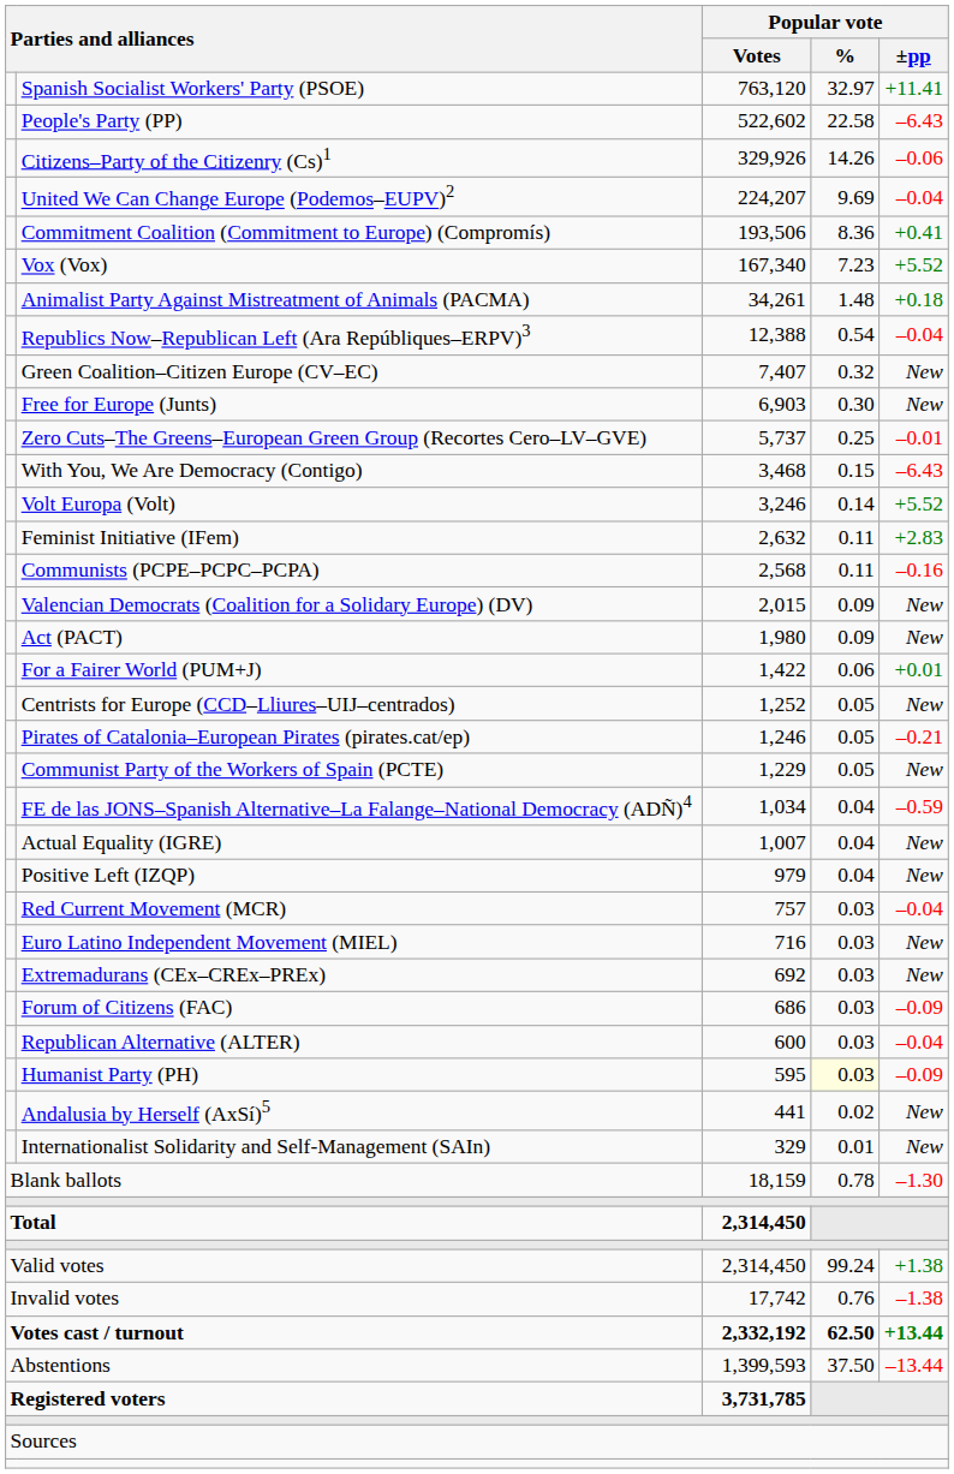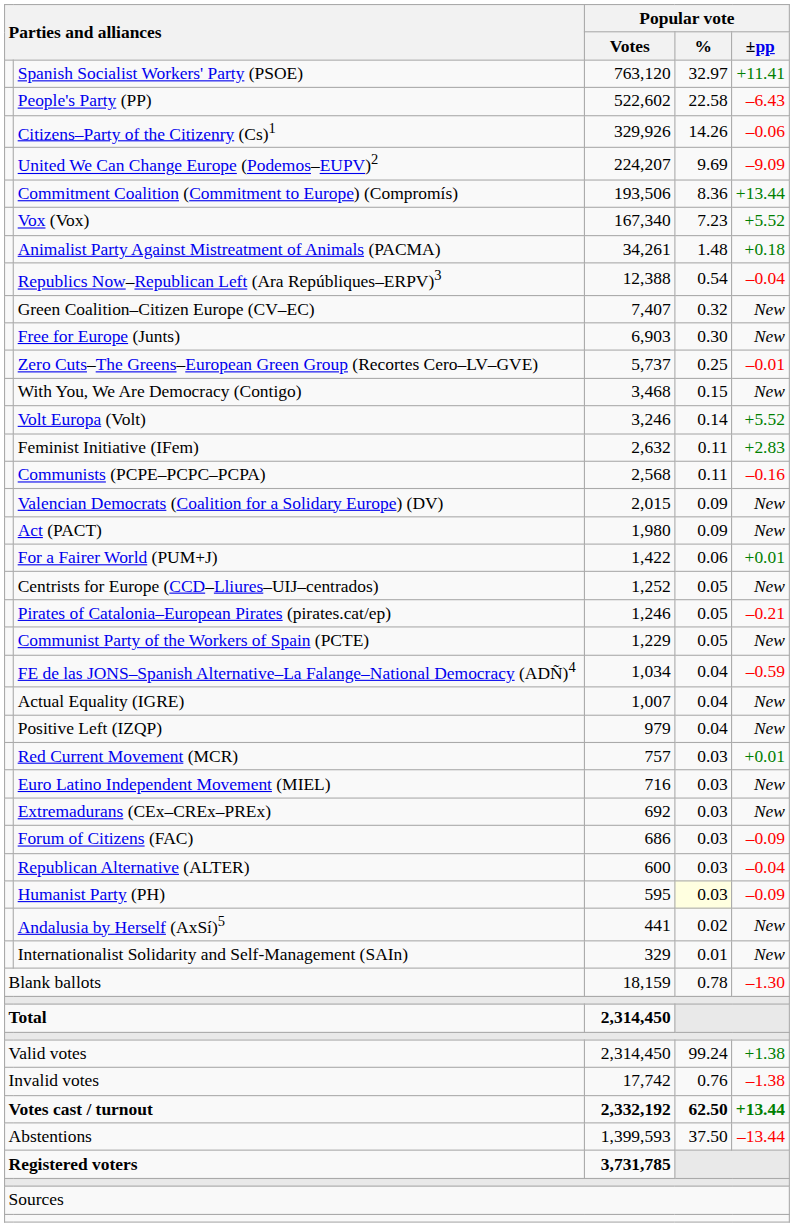United We Can Change Europe (Podemos–EUPV)2 | Popular vote / ±pp: –0.04 -> –9.09
Commitment Coalition (Commitment to Europe) (Compromís) | Popular vote / ±pp: +0.41 -> +13.44
With You, We Are Democracy (Contigo) | Popular vote / ±pp: –6.43 -> New
Red Current Movement (MCR) | Popular vote / ±pp: –0.04 -> +0.01
